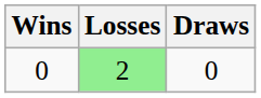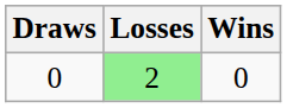columns swapped: Wins <-> Draws
